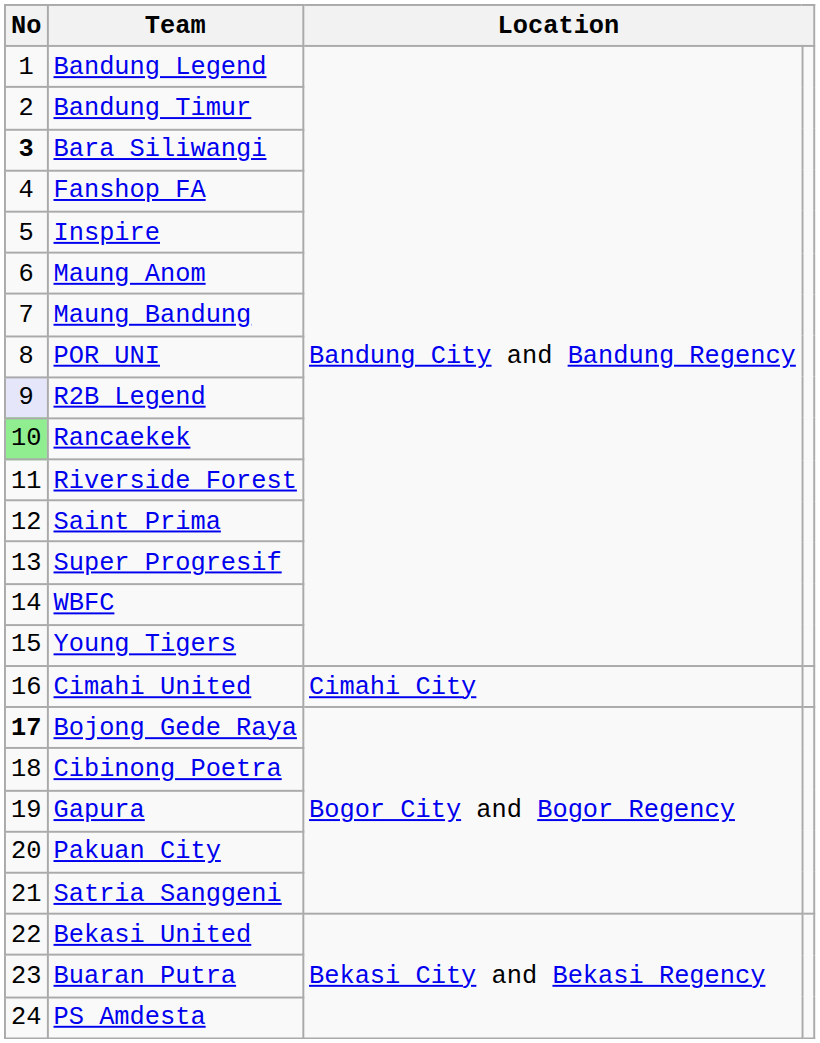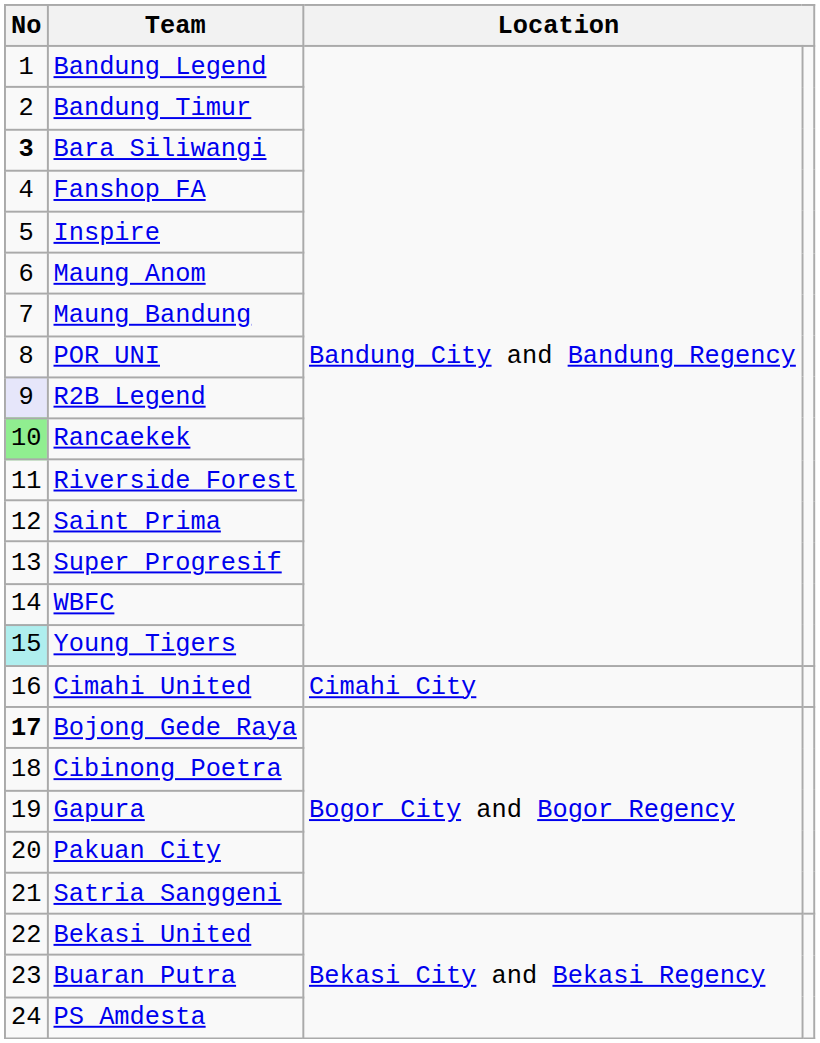Young Tigers | No: no background -> paleturquoise background
